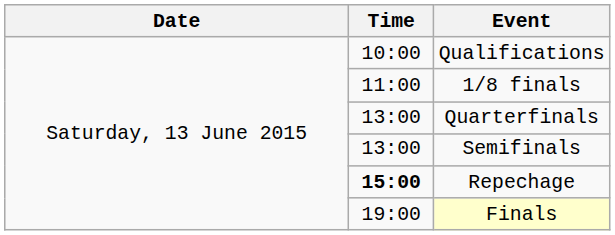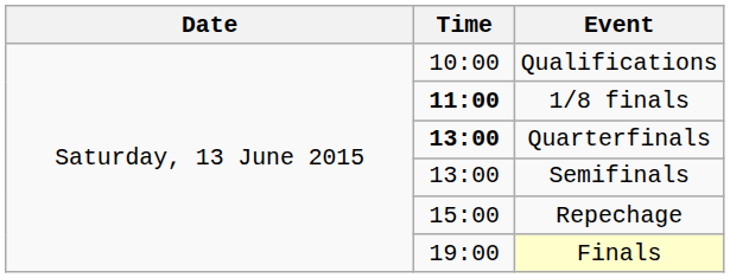1/8 finals | Time: normal -> bold
Quarterfinals | Time: normal -> bold
Repechage | Time: bold -> normal
